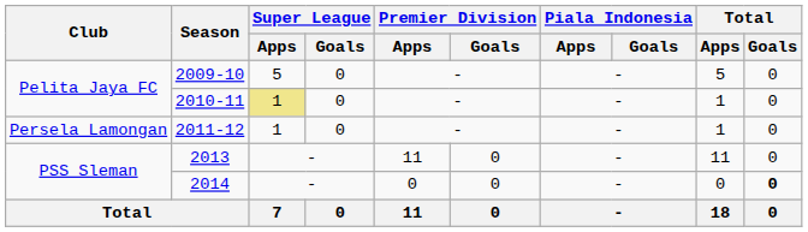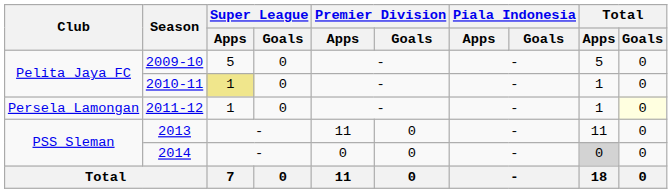2011-12 | Total / Goals: no background -> lightyellow background
2014 | Total / Apps: no background -> lightgrey background
2014 | Total / Goals: bold -> normal
